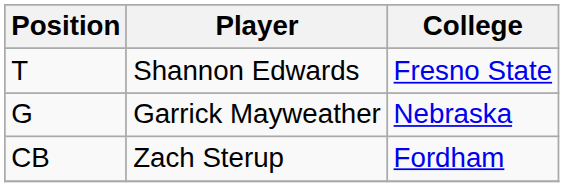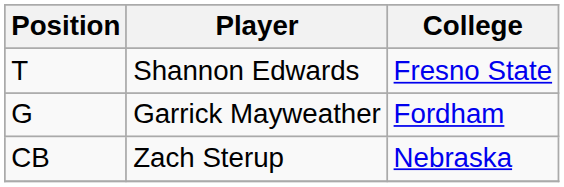Garrick Mayweather | College: Nebraska -> Fordham
Zach Sterup | College: Fordham -> Nebraska
